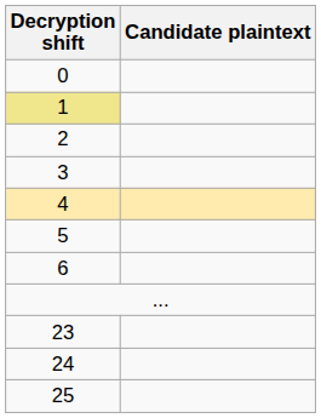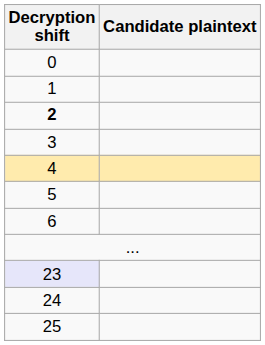1 | Decryption shift: khaki background -> no background
2 | Decryption shift: normal -> bold
23 | Decryption shift: no background -> lavender background
